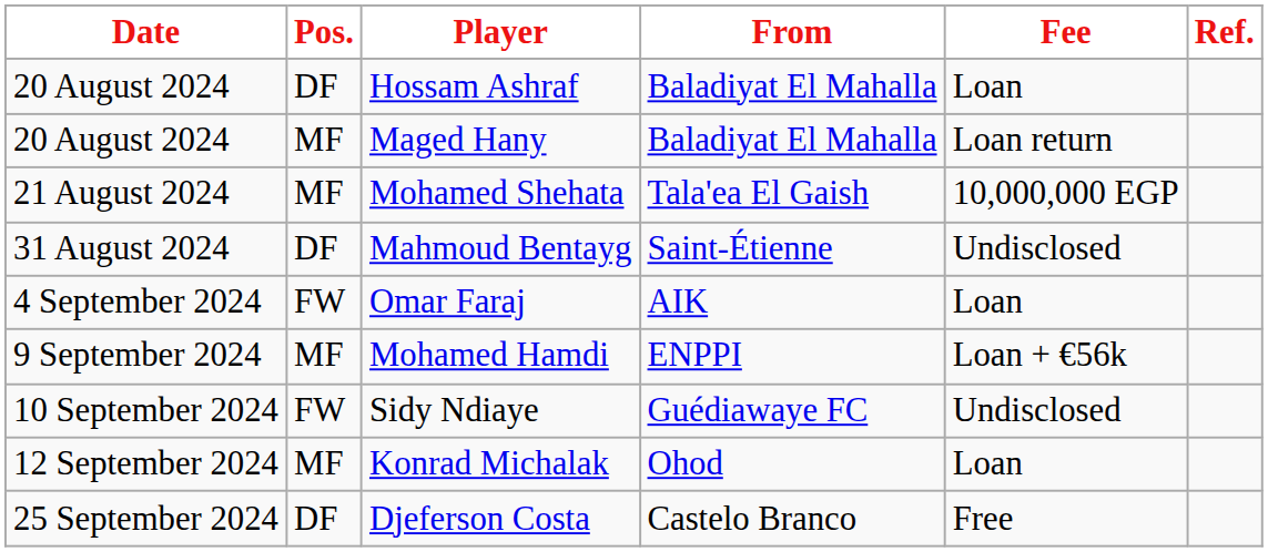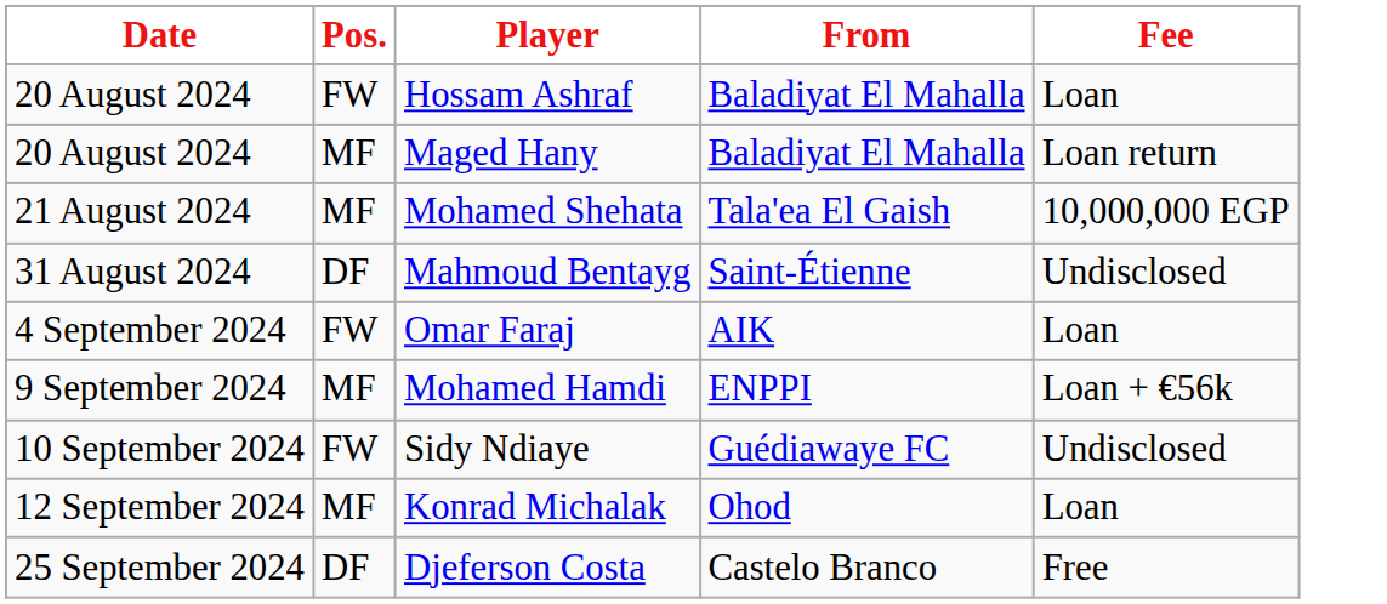- column: Ref.
Hossam Ashraf | Pos.: DF -> FW
